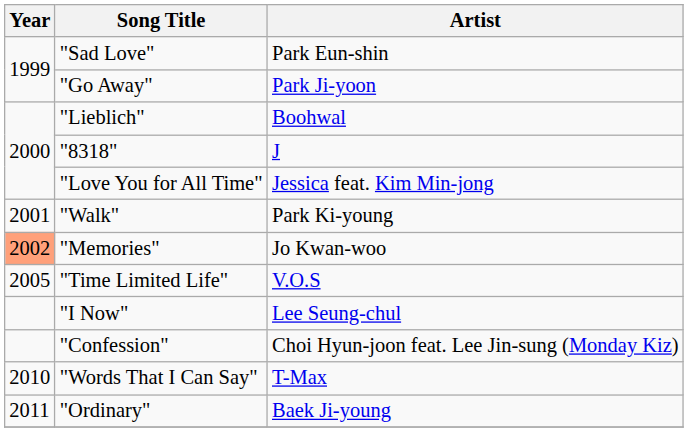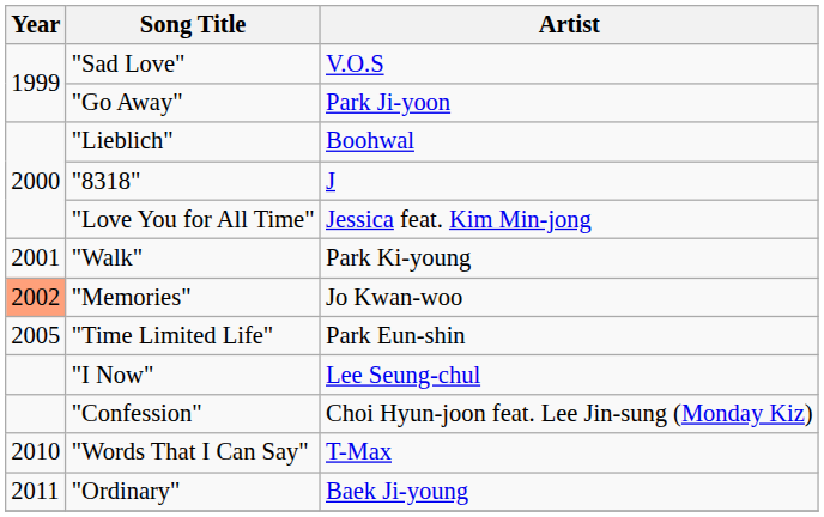"Sad Love" | Artist: Park Eun-shin -> V.O.S
"Time Limited Life" | Artist: V.O.S -> Park Eun-shin
